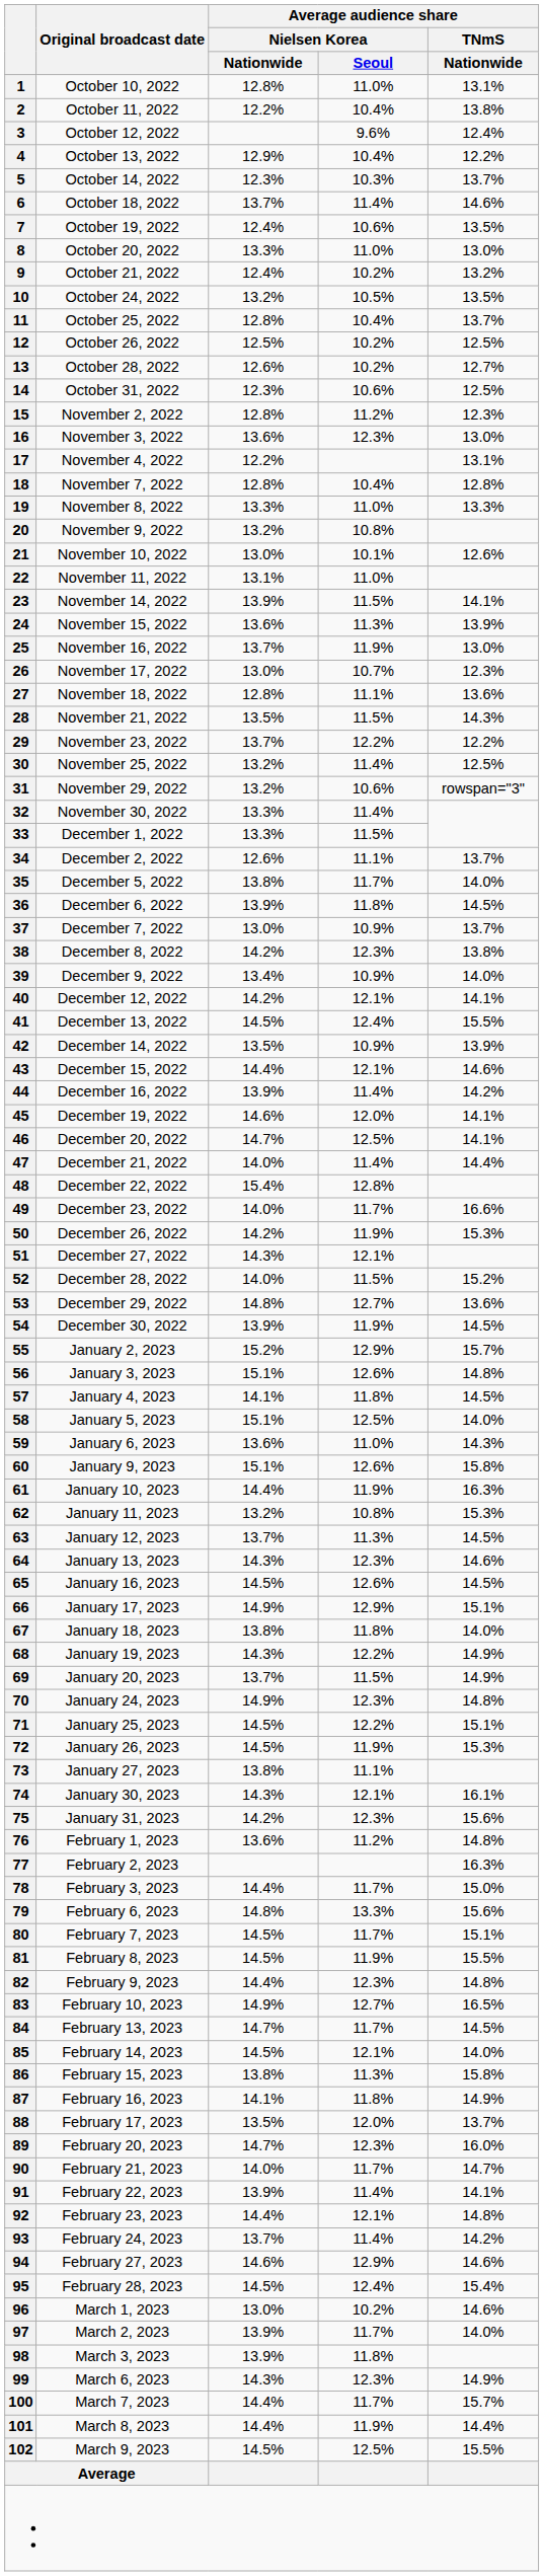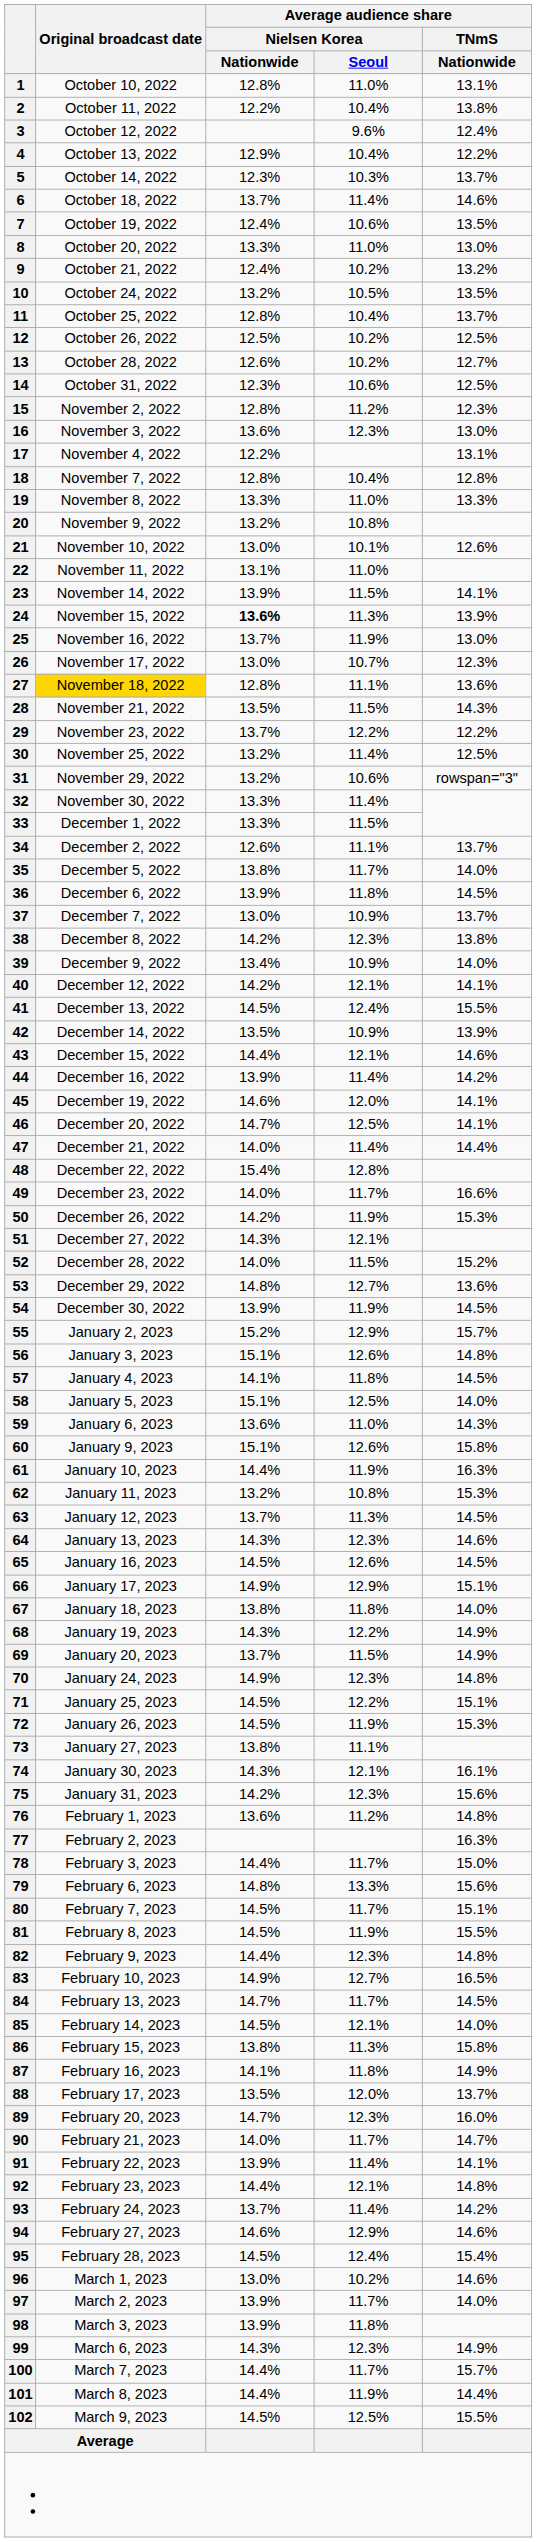24 | Average audience share / Nielsen Korea / Nationwide: normal -> bold
27 | Original broadcast date: no background -> gold background
